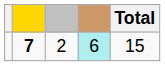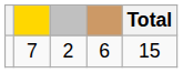row 2 | column 2: bold -> normal
row 2 | column 4: paleturquoise background -> no background
